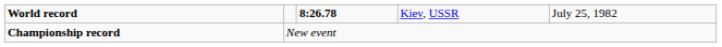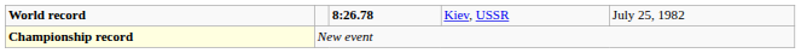Championship record | column 1: no background -> lightyellow background
